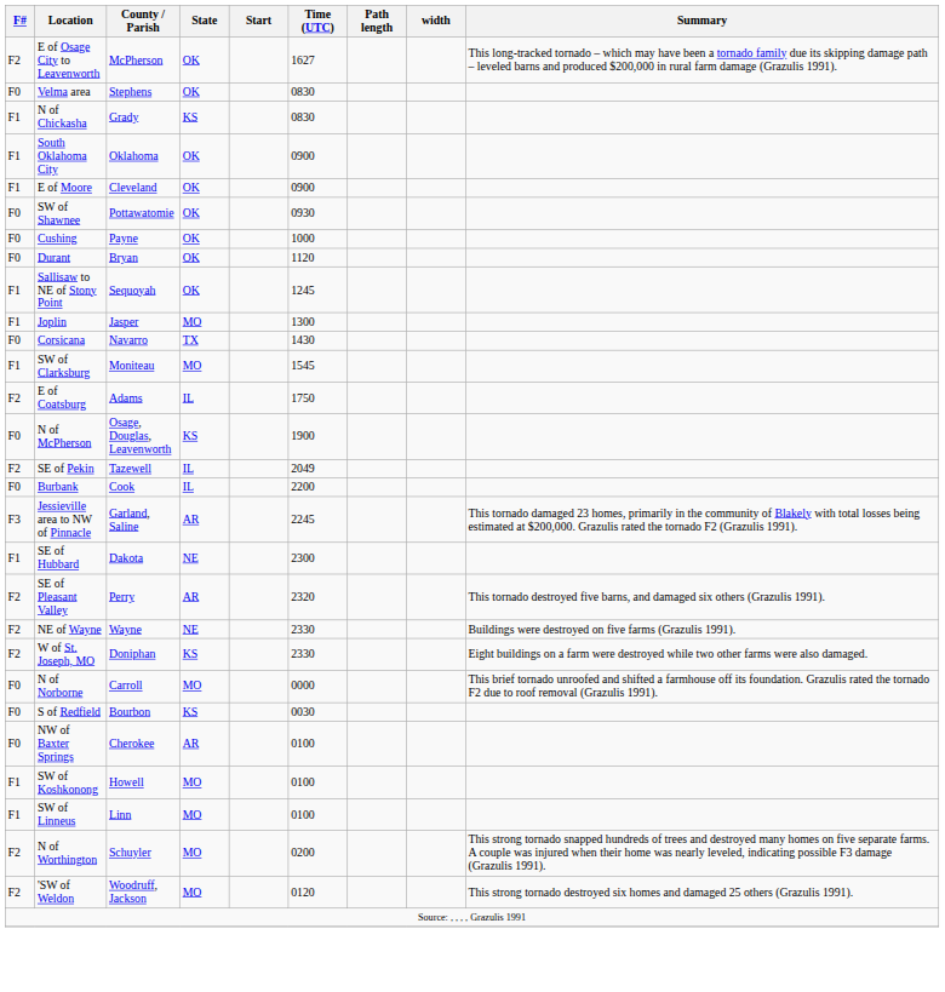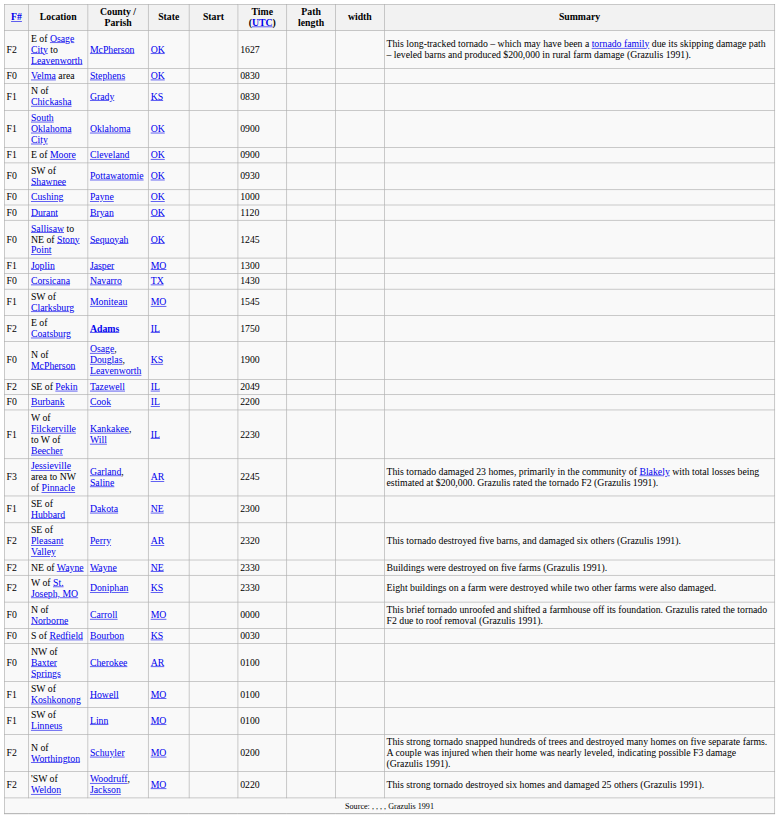Sallisaw to NE of Stony Point | F#: F1 -> F0
E of Coatsburg | County / Parish: normal -> bold
+ row: F1 | W of Filckerville to W of Beecher | Kankakee, Will | IL | 2230
'SW of Weldon | Time (UTC): 0120 -> 0220
